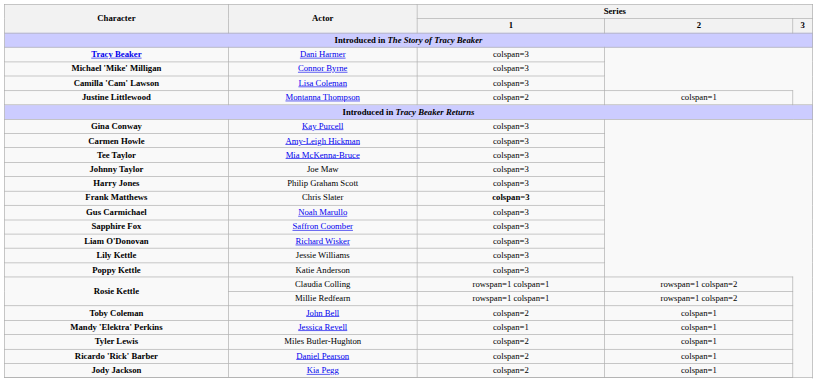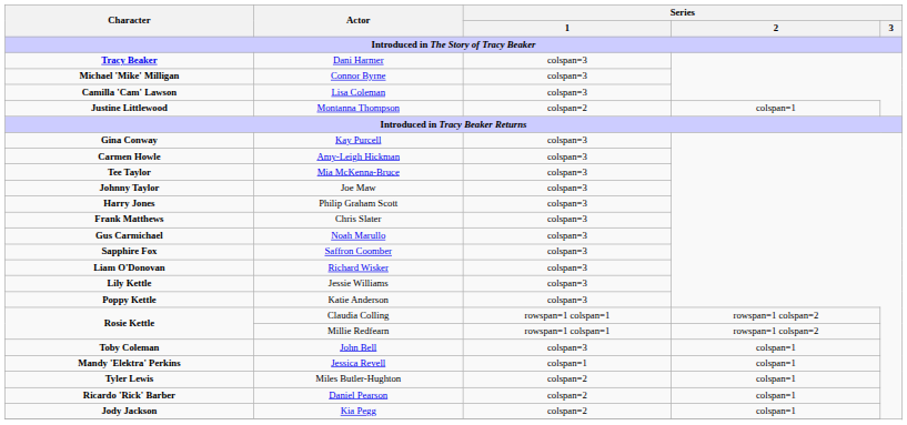Chris Slater | Series / 1: bold -> normal
John Bell | Series / 1: colspan=2 -> colspan=3
